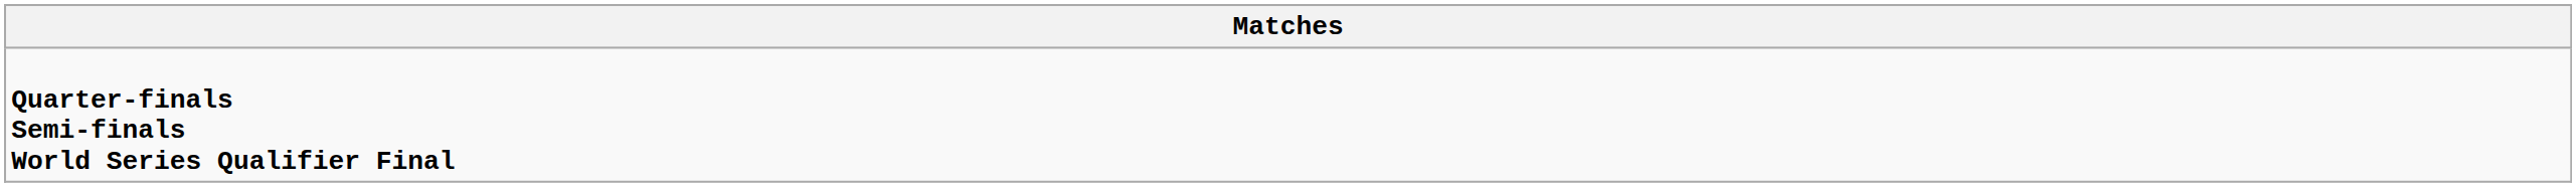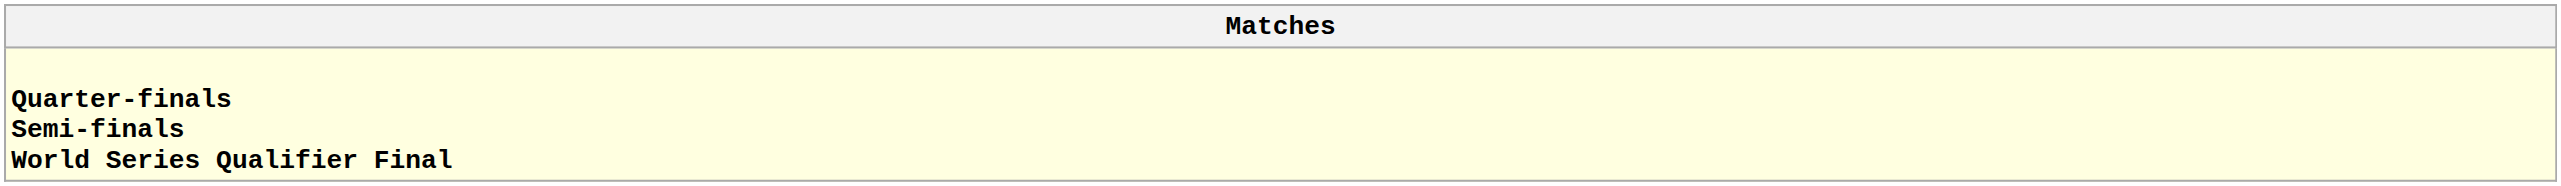row 2 | column 1: no background -> lightyellow background
